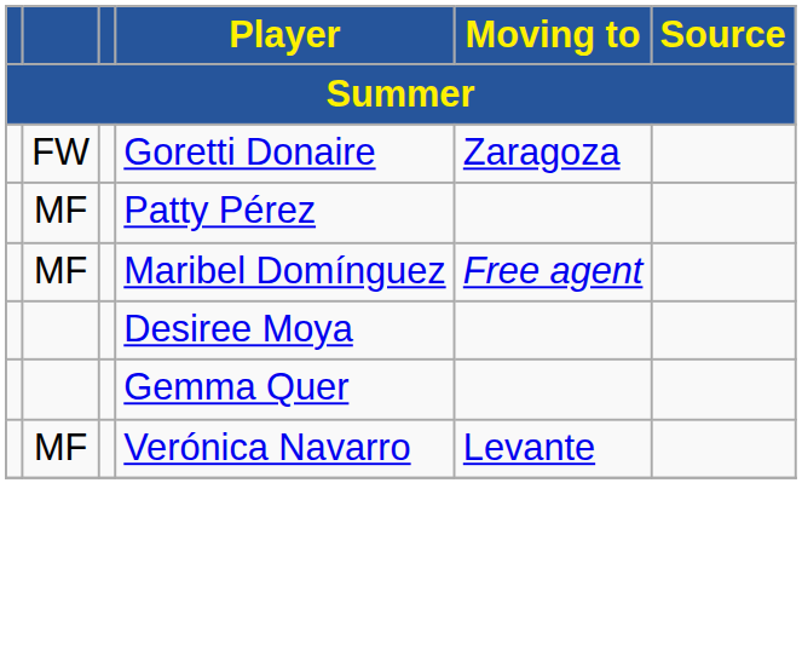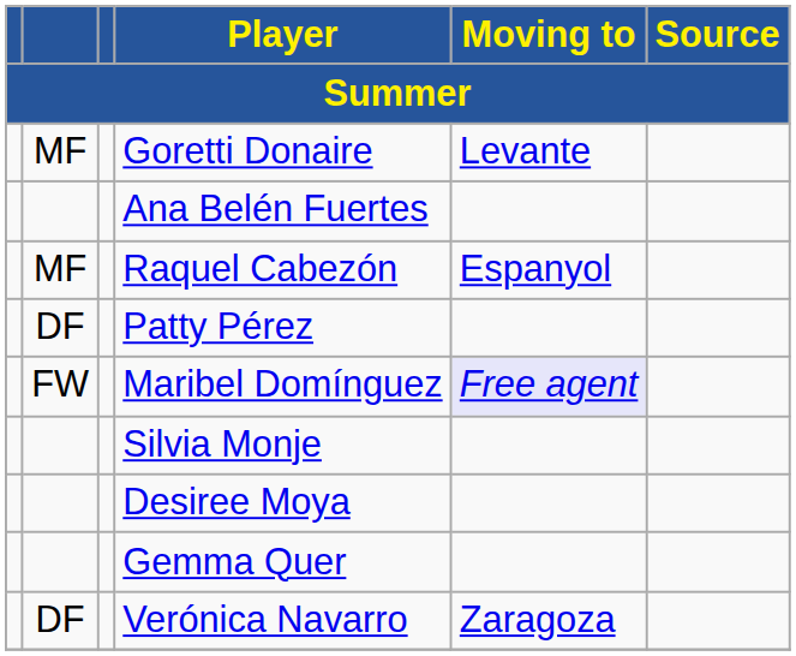Goretti Donaire | column 2: FW -> MF
Goretti Donaire | Moving to: Zaragoza -> Levante
+ row: Ana Belén Fuertes
+ row: MF | Raquel Cabezón | Espanyol
Patty Pérez | column 2: MF -> DF
Maribel Domínguez | column 2: MF -> FW
Maribel Domínguez | Moving to: no background -> lavender background
+ row: Silvia Monje
Verónica Navarro | column 2: MF -> DF
Verónica Navarro | Moving to: Levante -> Zaragoza
